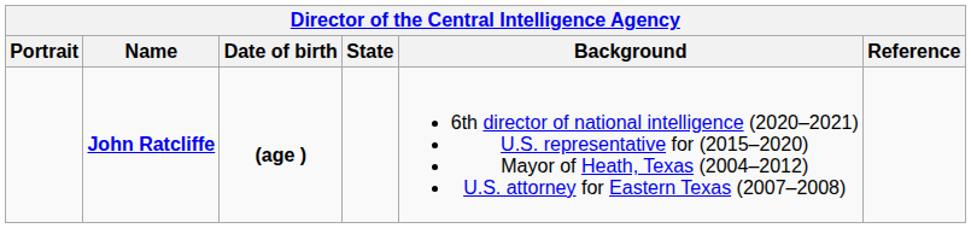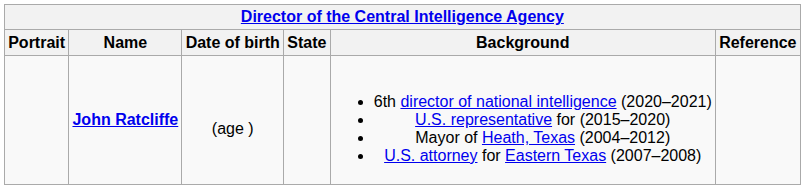John Ratcliffe | Date of birth: bold -> normal
